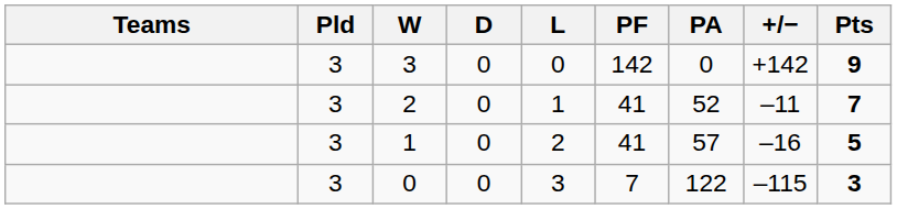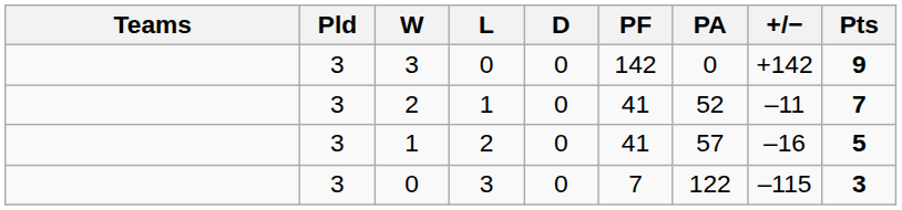columns swapped: D <-> L
